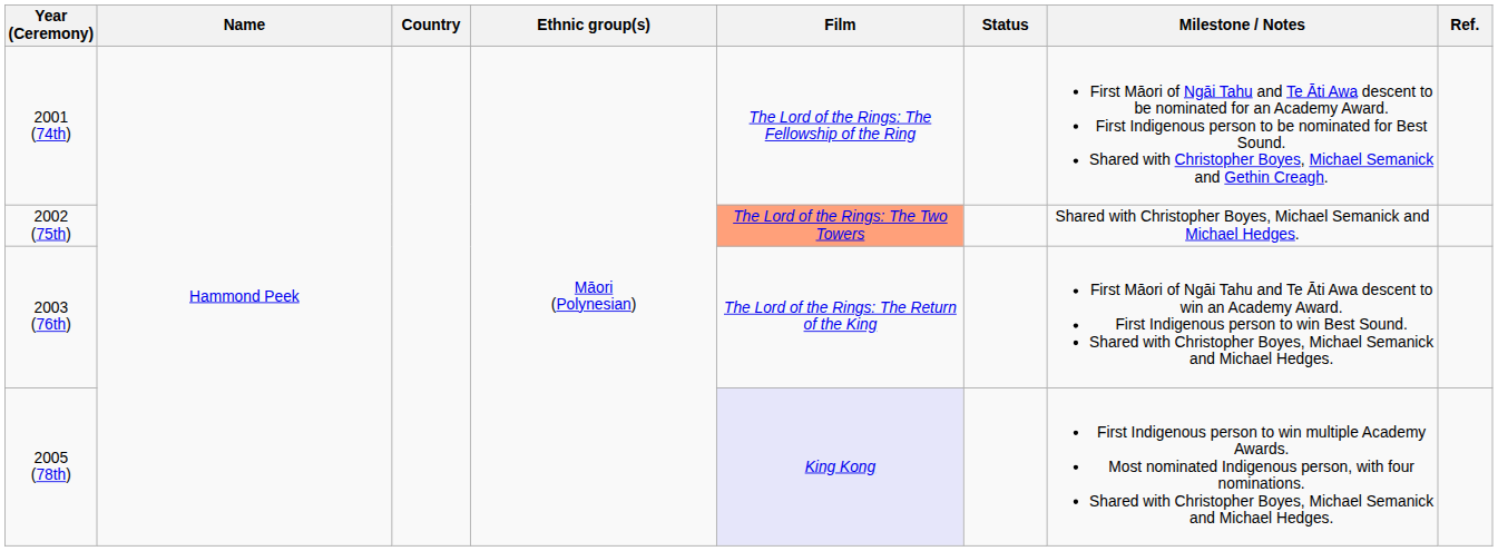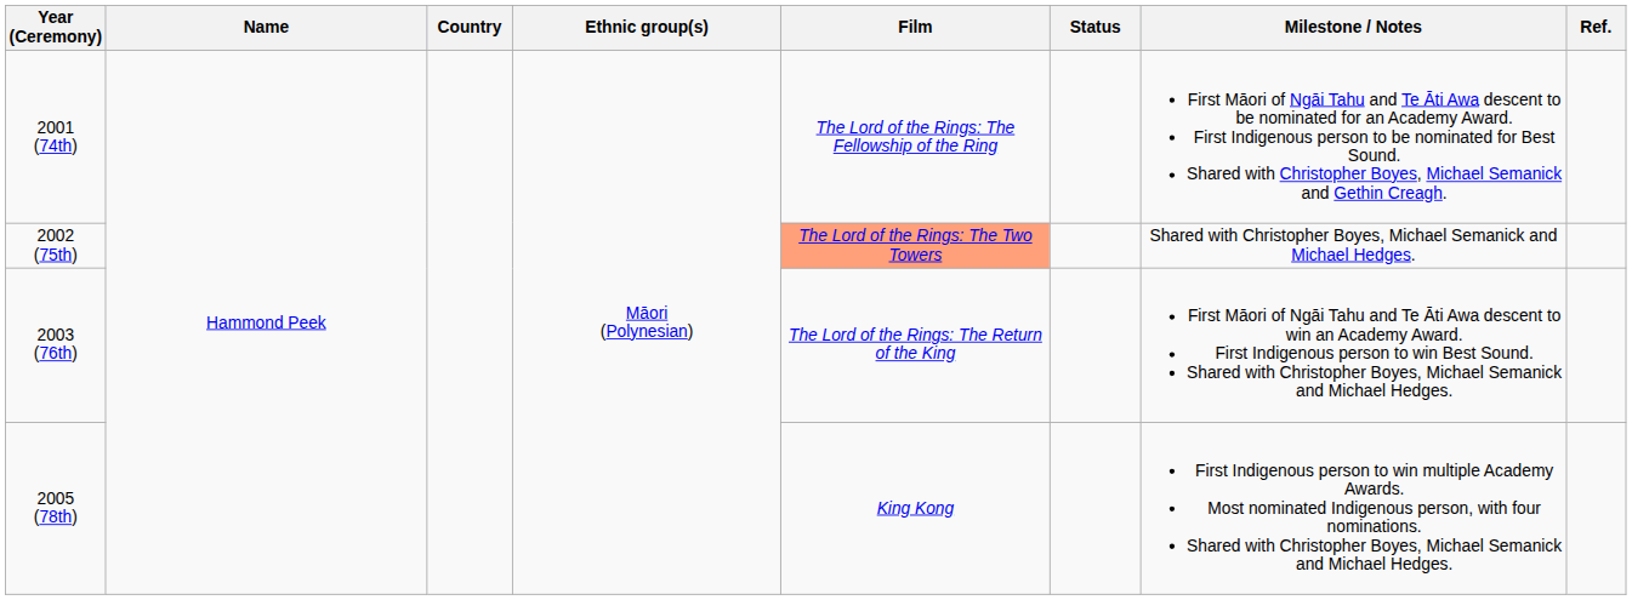2005 (78th) | Film: lavender background -> no background
